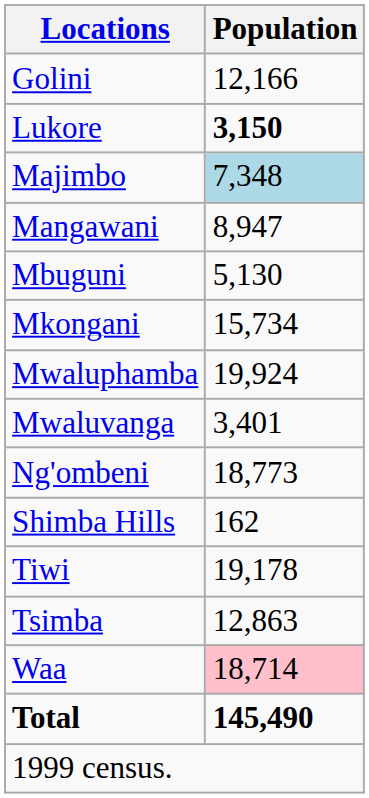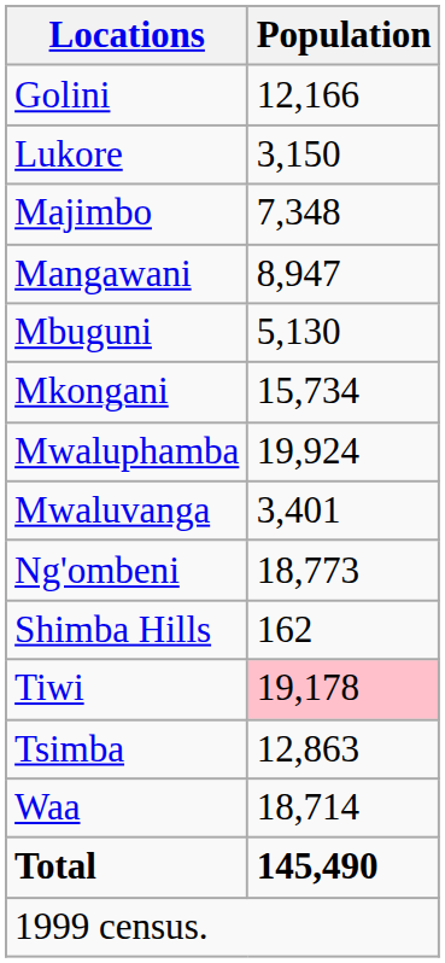Lukore | Population: bold -> normal
Majimbo | Population: lightblue background -> no background
Tiwi | Population: no background -> pink background
Waa | Population: pink background -> no background
